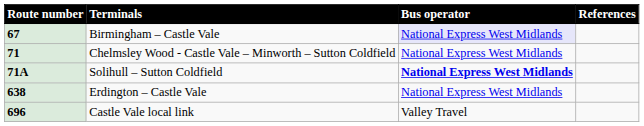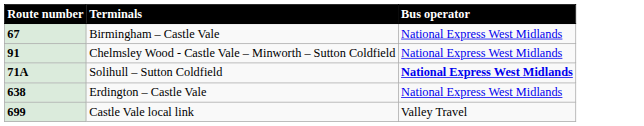- column: References
Birmingham – Castle Vale | Bus operator: lavender background -> no background
Chelmsley Wood - Castle Vale – Minworth – Sutton Coldfield | Route number: 71 -> 91
Castle Vale local link | Route number: 696 -> 699
